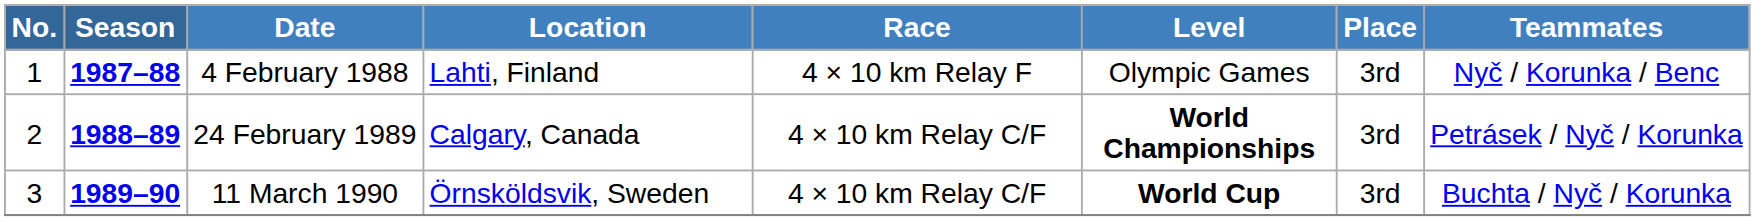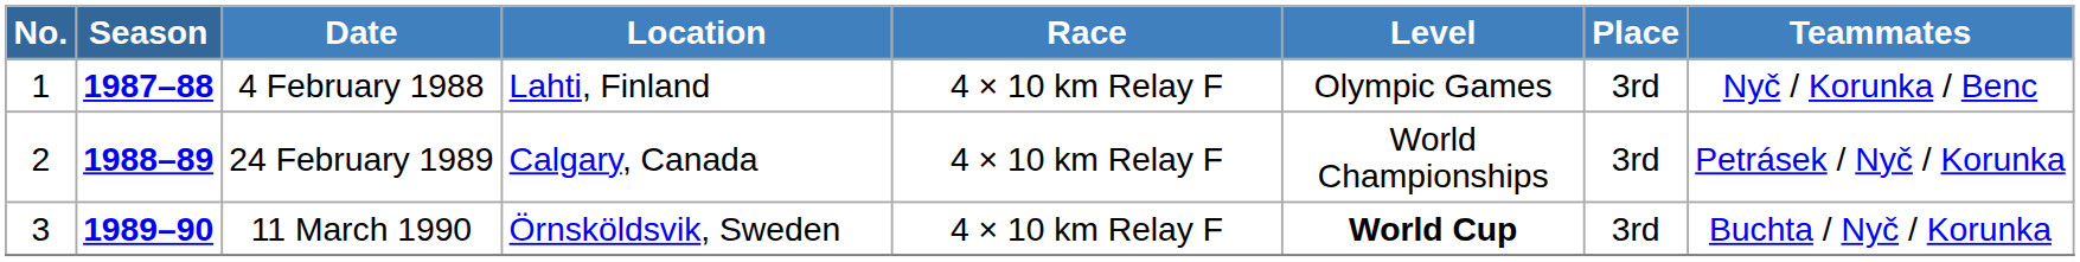24 February 1989 | Race: 4 × 10 km Relay C/F -> 4 × 10 km Relay F
24 February 1989 | Level: bold -> normal
11 March 1990 | Race: 4 × 10 km Relay C/F -> 4 × 10 km Relay F
